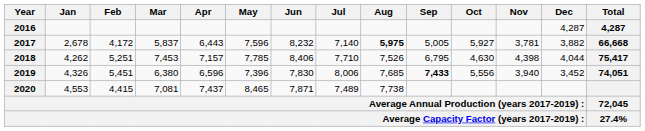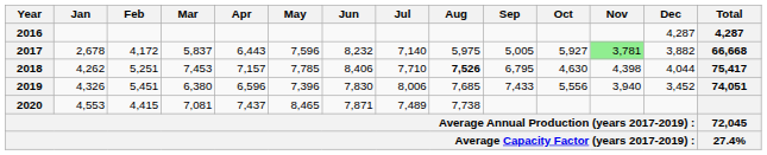2017 | Aug: bold -> normal
2017 | Nov: no background -> lightgreen background
2018 | Aug: normal -> bold
2019 | Sep: bold -> normal
